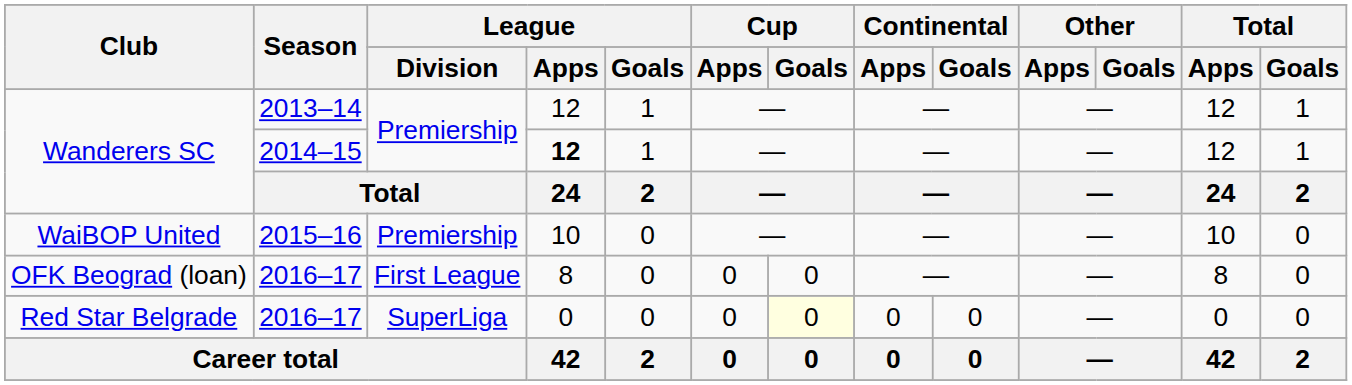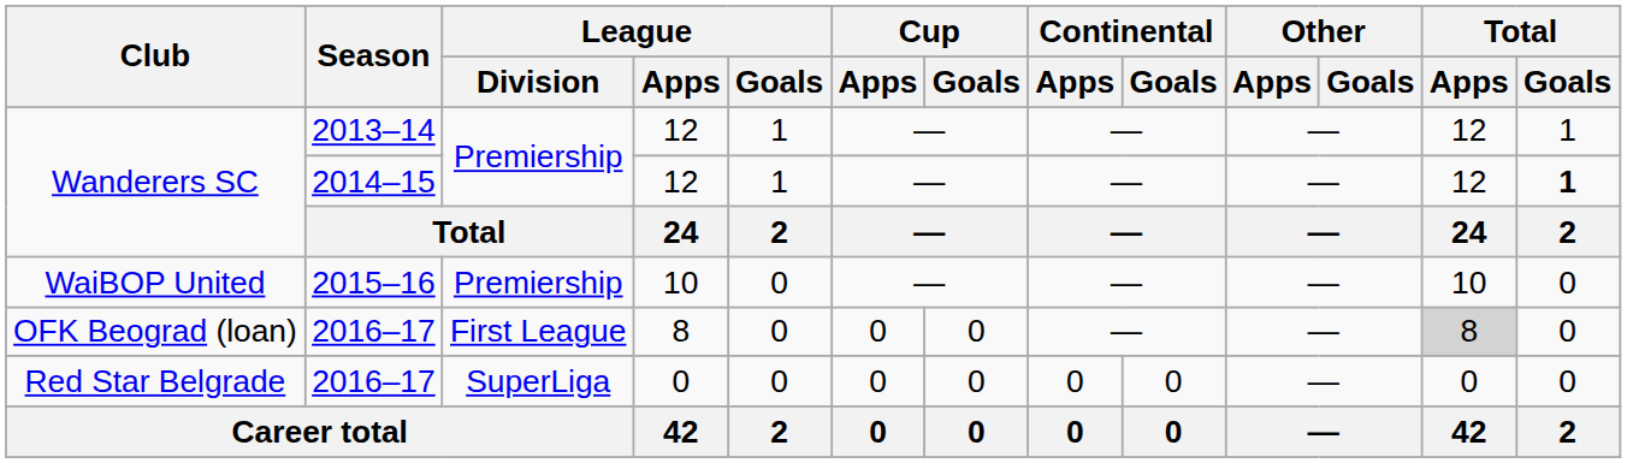Wanderers SC / 2014–15 | League / Apps: bold -> normal
Wanderers SC / 2014–15 | Total / Goals: normal -> bold
OFK Beograd (loan) | Total / Apps: no background -> lightgrey background
Red Star Belgrade | Cup / Goals: lightyellow background -> no background
